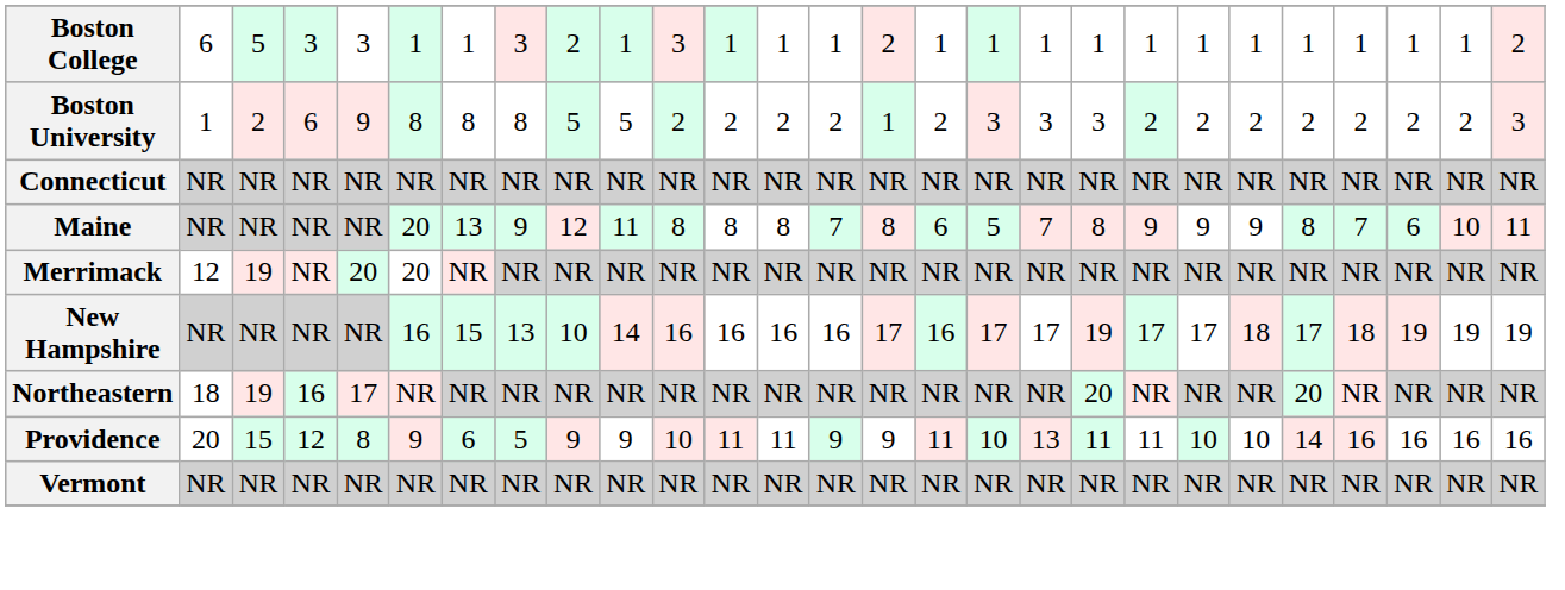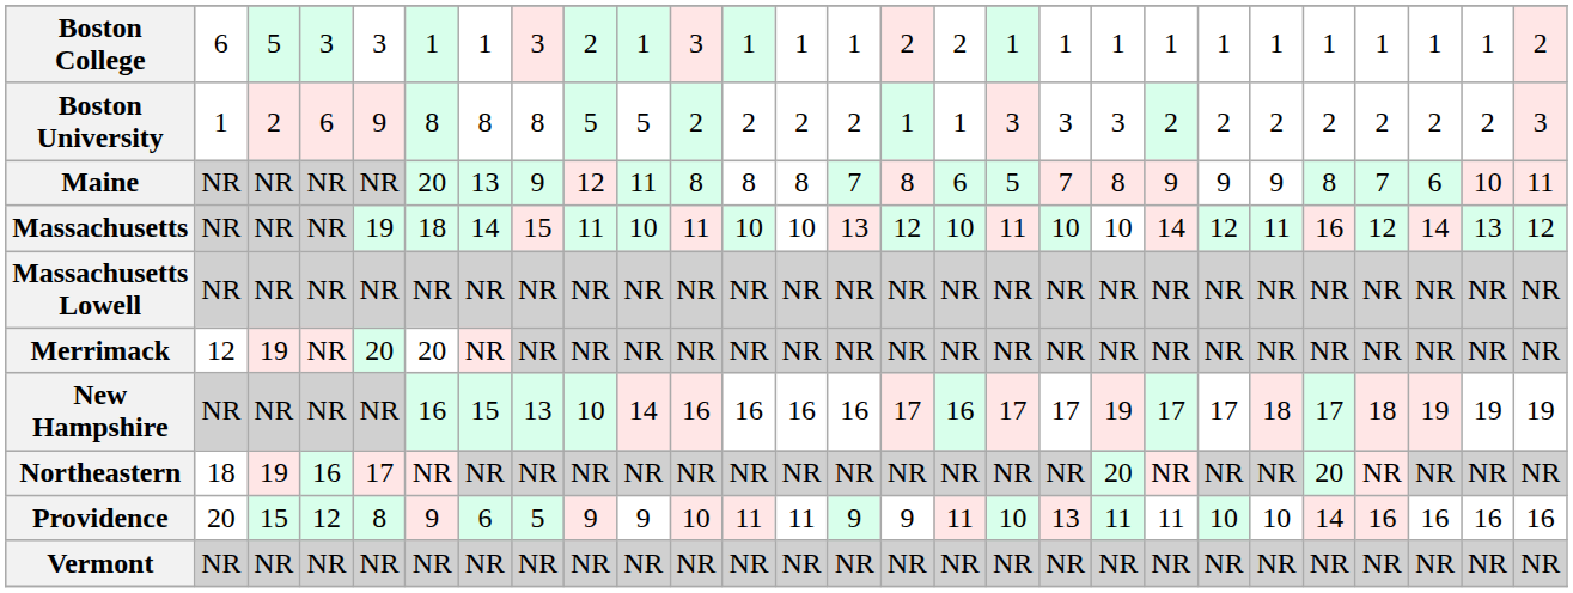Boston College | column 16: 1 -> 2
Boston University | column 16: 2 -> 1
- row: Connecticut | NR | NR | NR | NR | NR | NR | NR | NR | NR | NR | NR | NR | NR | NR | NR | NR | NR | NR | NR | NR | NR | NR | NR | NR | NR | NR
+ row: Massachusetts | NR | NR | NR | 19 | 18 | 14 | 15 | 11 | 10 | 11 | 10 | 10 | 13 | 12 | 10 | 11 | 10 | 10 | 14 | 12 | 11 | 16 | 12 | 14 | 13 | 12
+ row: Massachusetts Lowell | NR | NR | NR | NR | NR | NR | NR | NR | NR | NR | NR | NR | NR | NR | NR | NR | NR | NR | NR | NR | NR | NR | NR | NR | NR | NR
